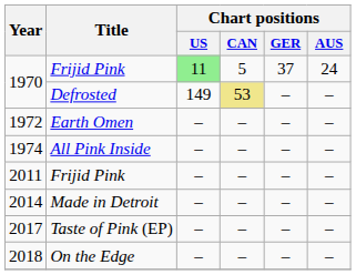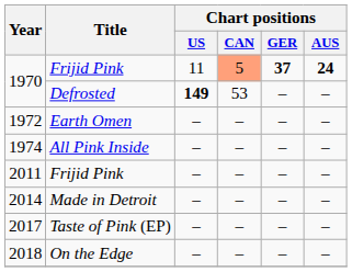1970 / Frijid Pink | Chart positions / US: lightgreen background -> no background
1970 / Frijid Pink | Chart positions / CAN: no background -> lightsalmon background
1970 / Frijid Pink | Chart positions / GER: normal -> bold
1970 / Frijid Pink | Chart positions / AUS: normal -> bold
1970 / Defrosted | Chart positions / US: normal -> bold
1970 / Defrosted | Chart positions / CAN: khaki background -> no background
